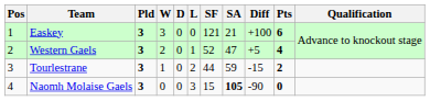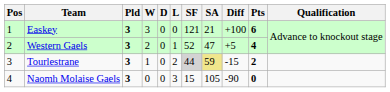Tourlestrane | SF: no background -> lightgrey background
Tourlestrane | SA: no background -> khaki background
Naomh Molaise Gaels | SA: bold -> normal
